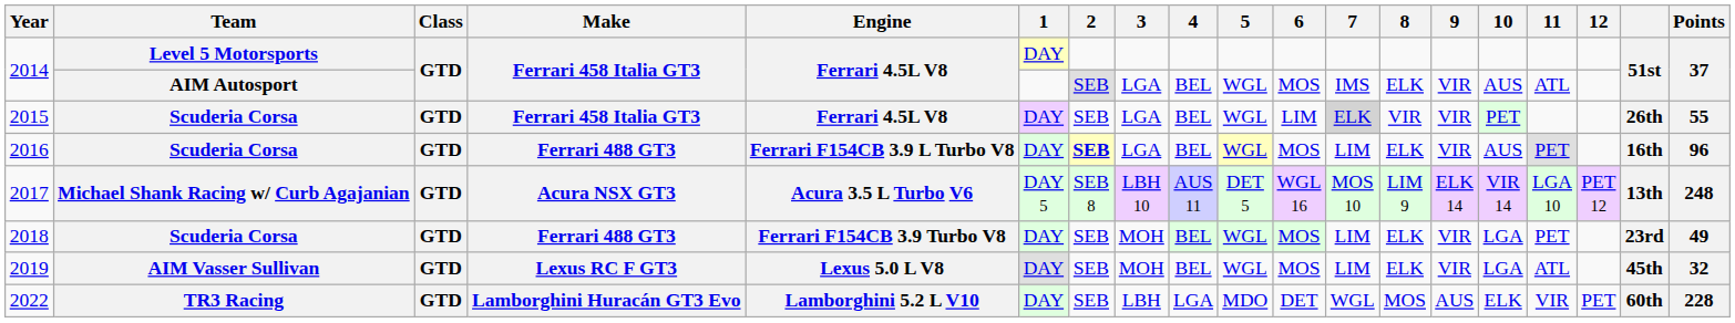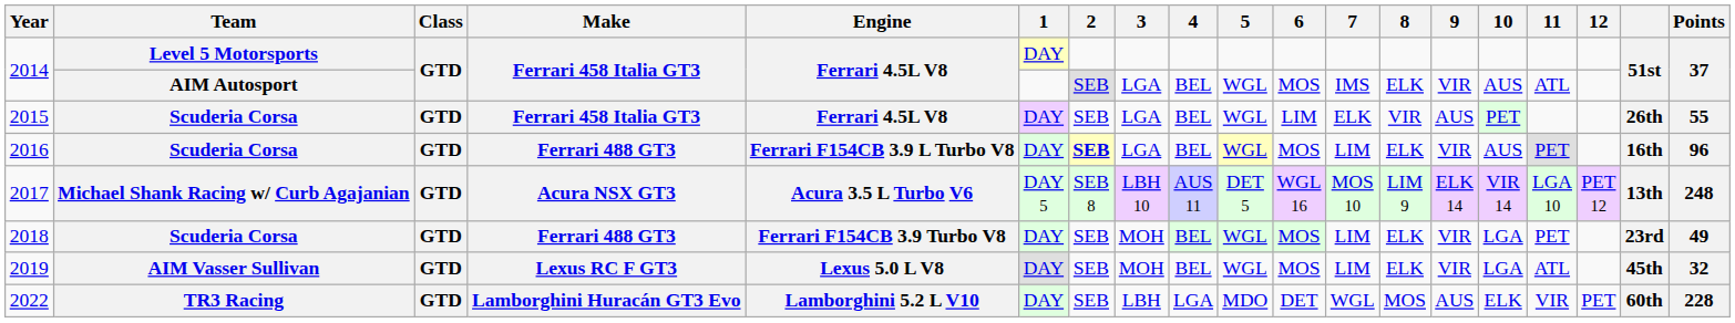2015 | 7: lightgrey background -> no background
2015 | 9: VIR -> AUS
